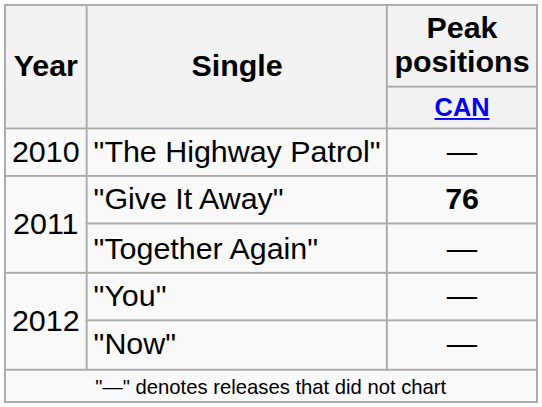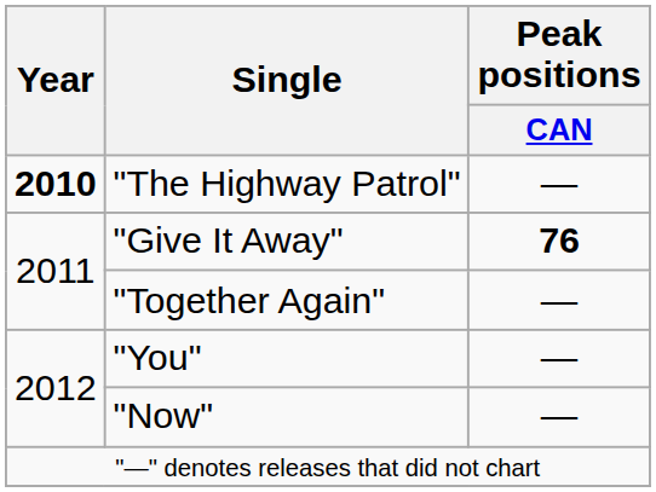"The Highway Patrol" | Year: normal -> bold
